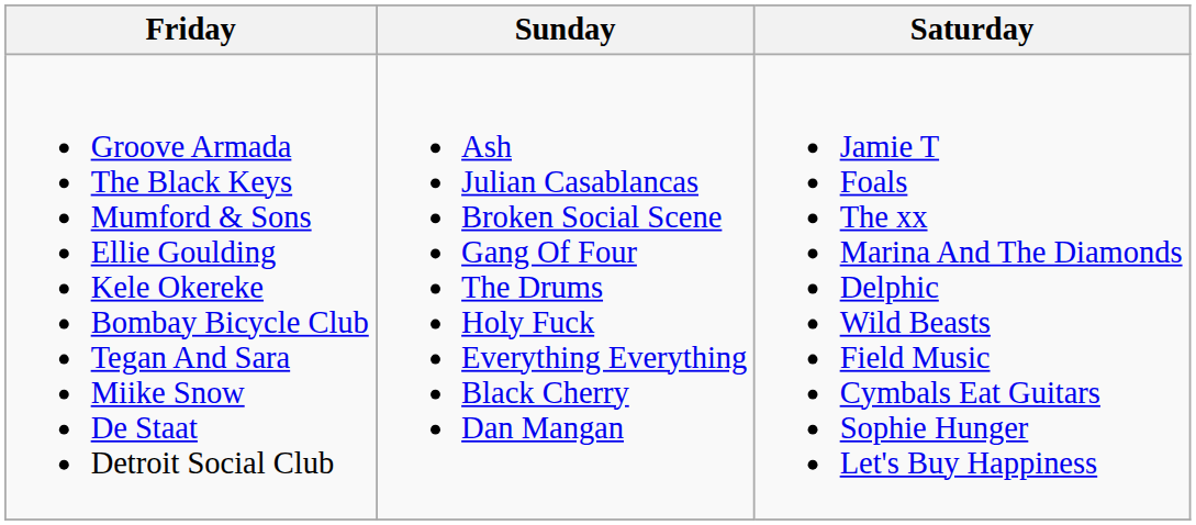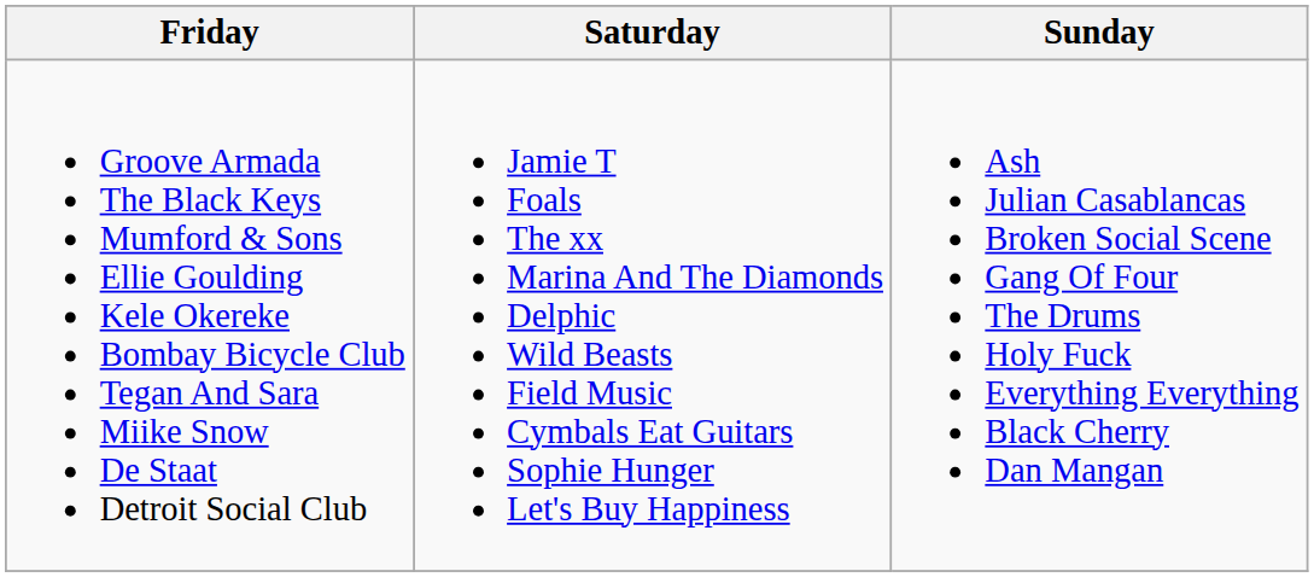columns swapped: Saturday <-> Sunday
